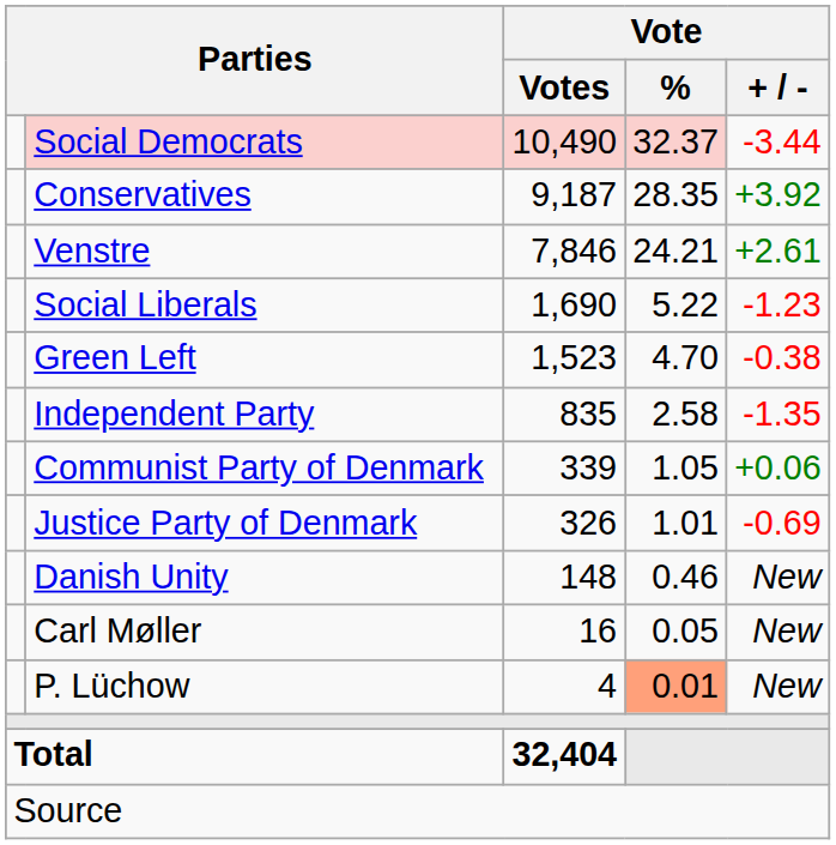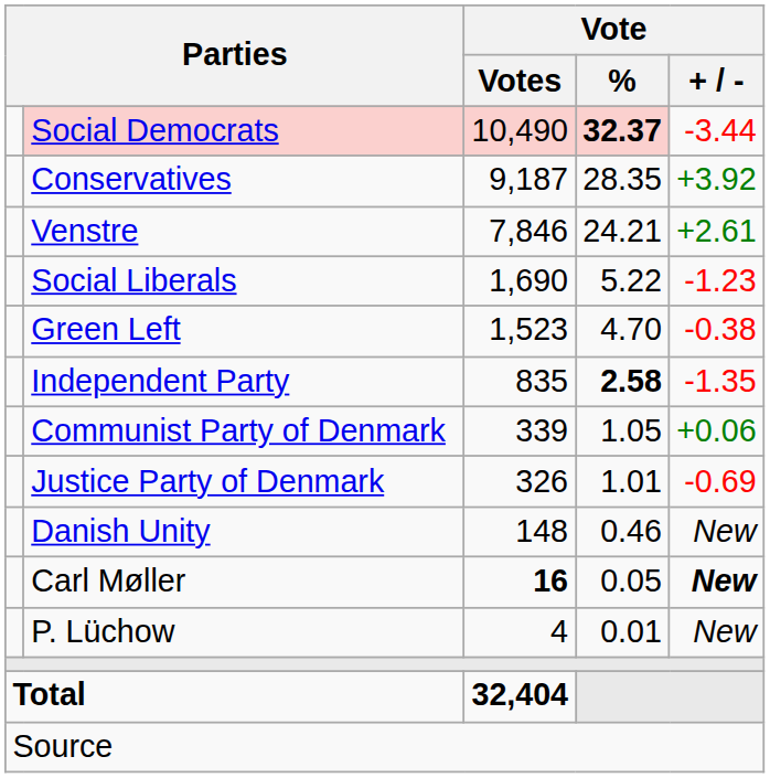Social Democrats | Vote / %: normal -> bold
Independent Party | Vote / %: normal -> bold
Carl Møller | Vote / Votes: normal -> bold
Carl Møller | Vote / + / -: normal -> bold
P. Lüchow | Vote / %: lightsalmon background -> no background
